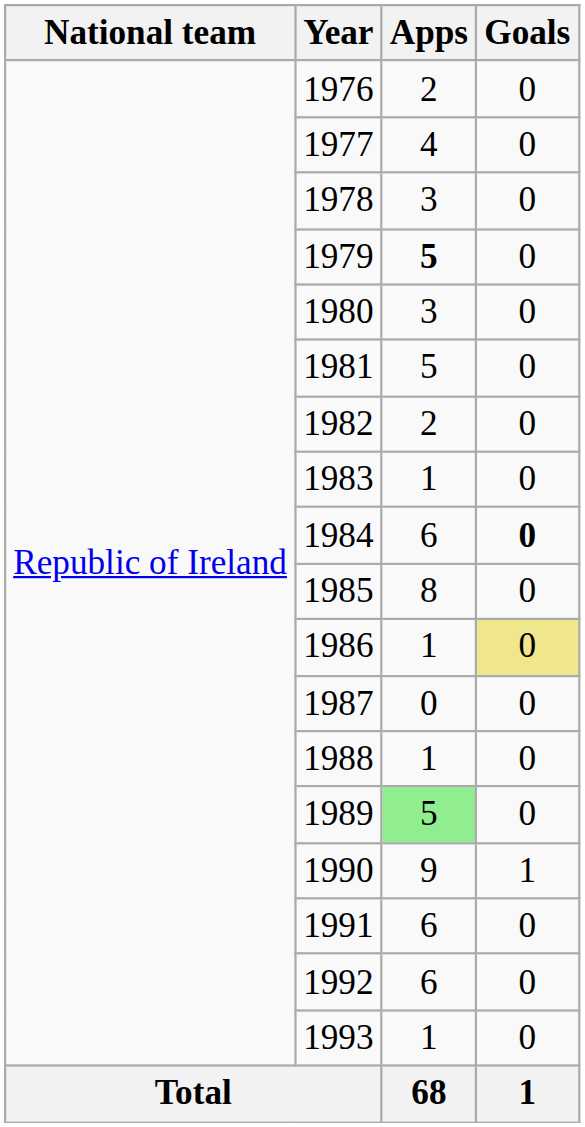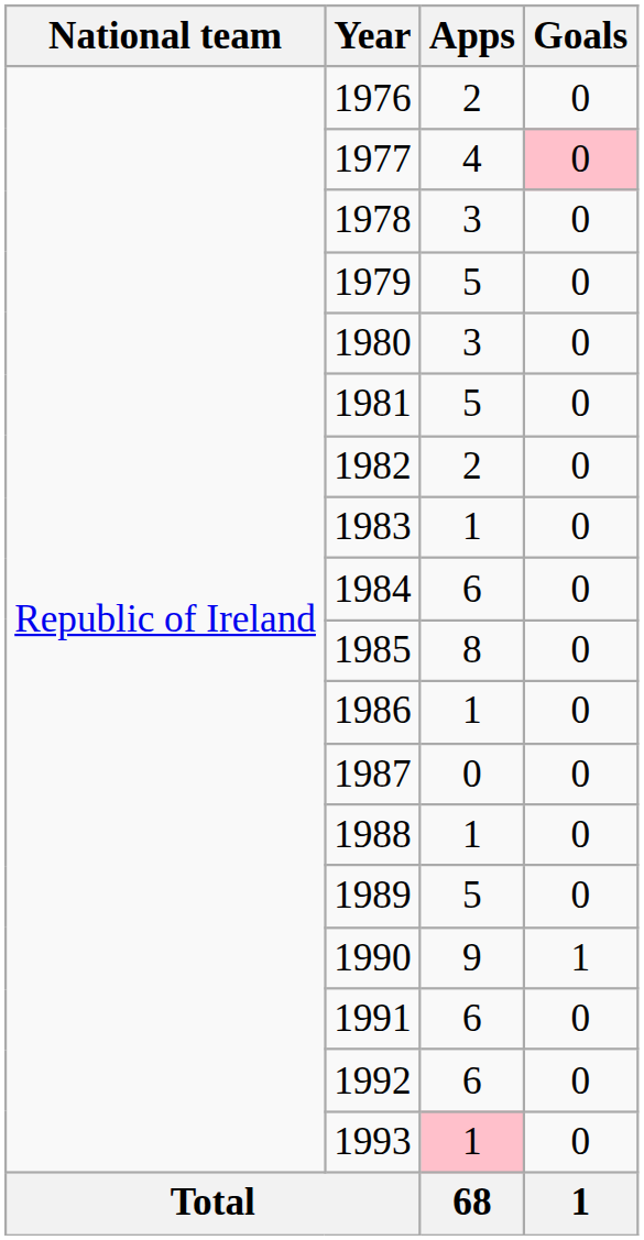1977 | Goals: no background -> pink background
1979 | Apps: bold -> normal
1984 | Goals: bold -> normal
1986 | Goals: khaki background -> no background
1989 | Apps: lightgreen background -> no background
1993 | Apps: no background -> pink background
